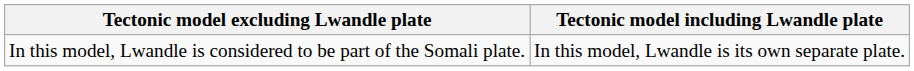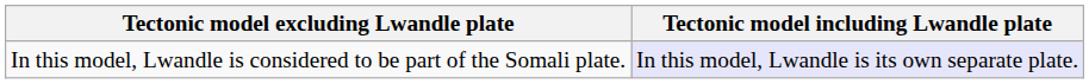row 2 | Tectonic model including Lwandle plate: no background -> lavender background
